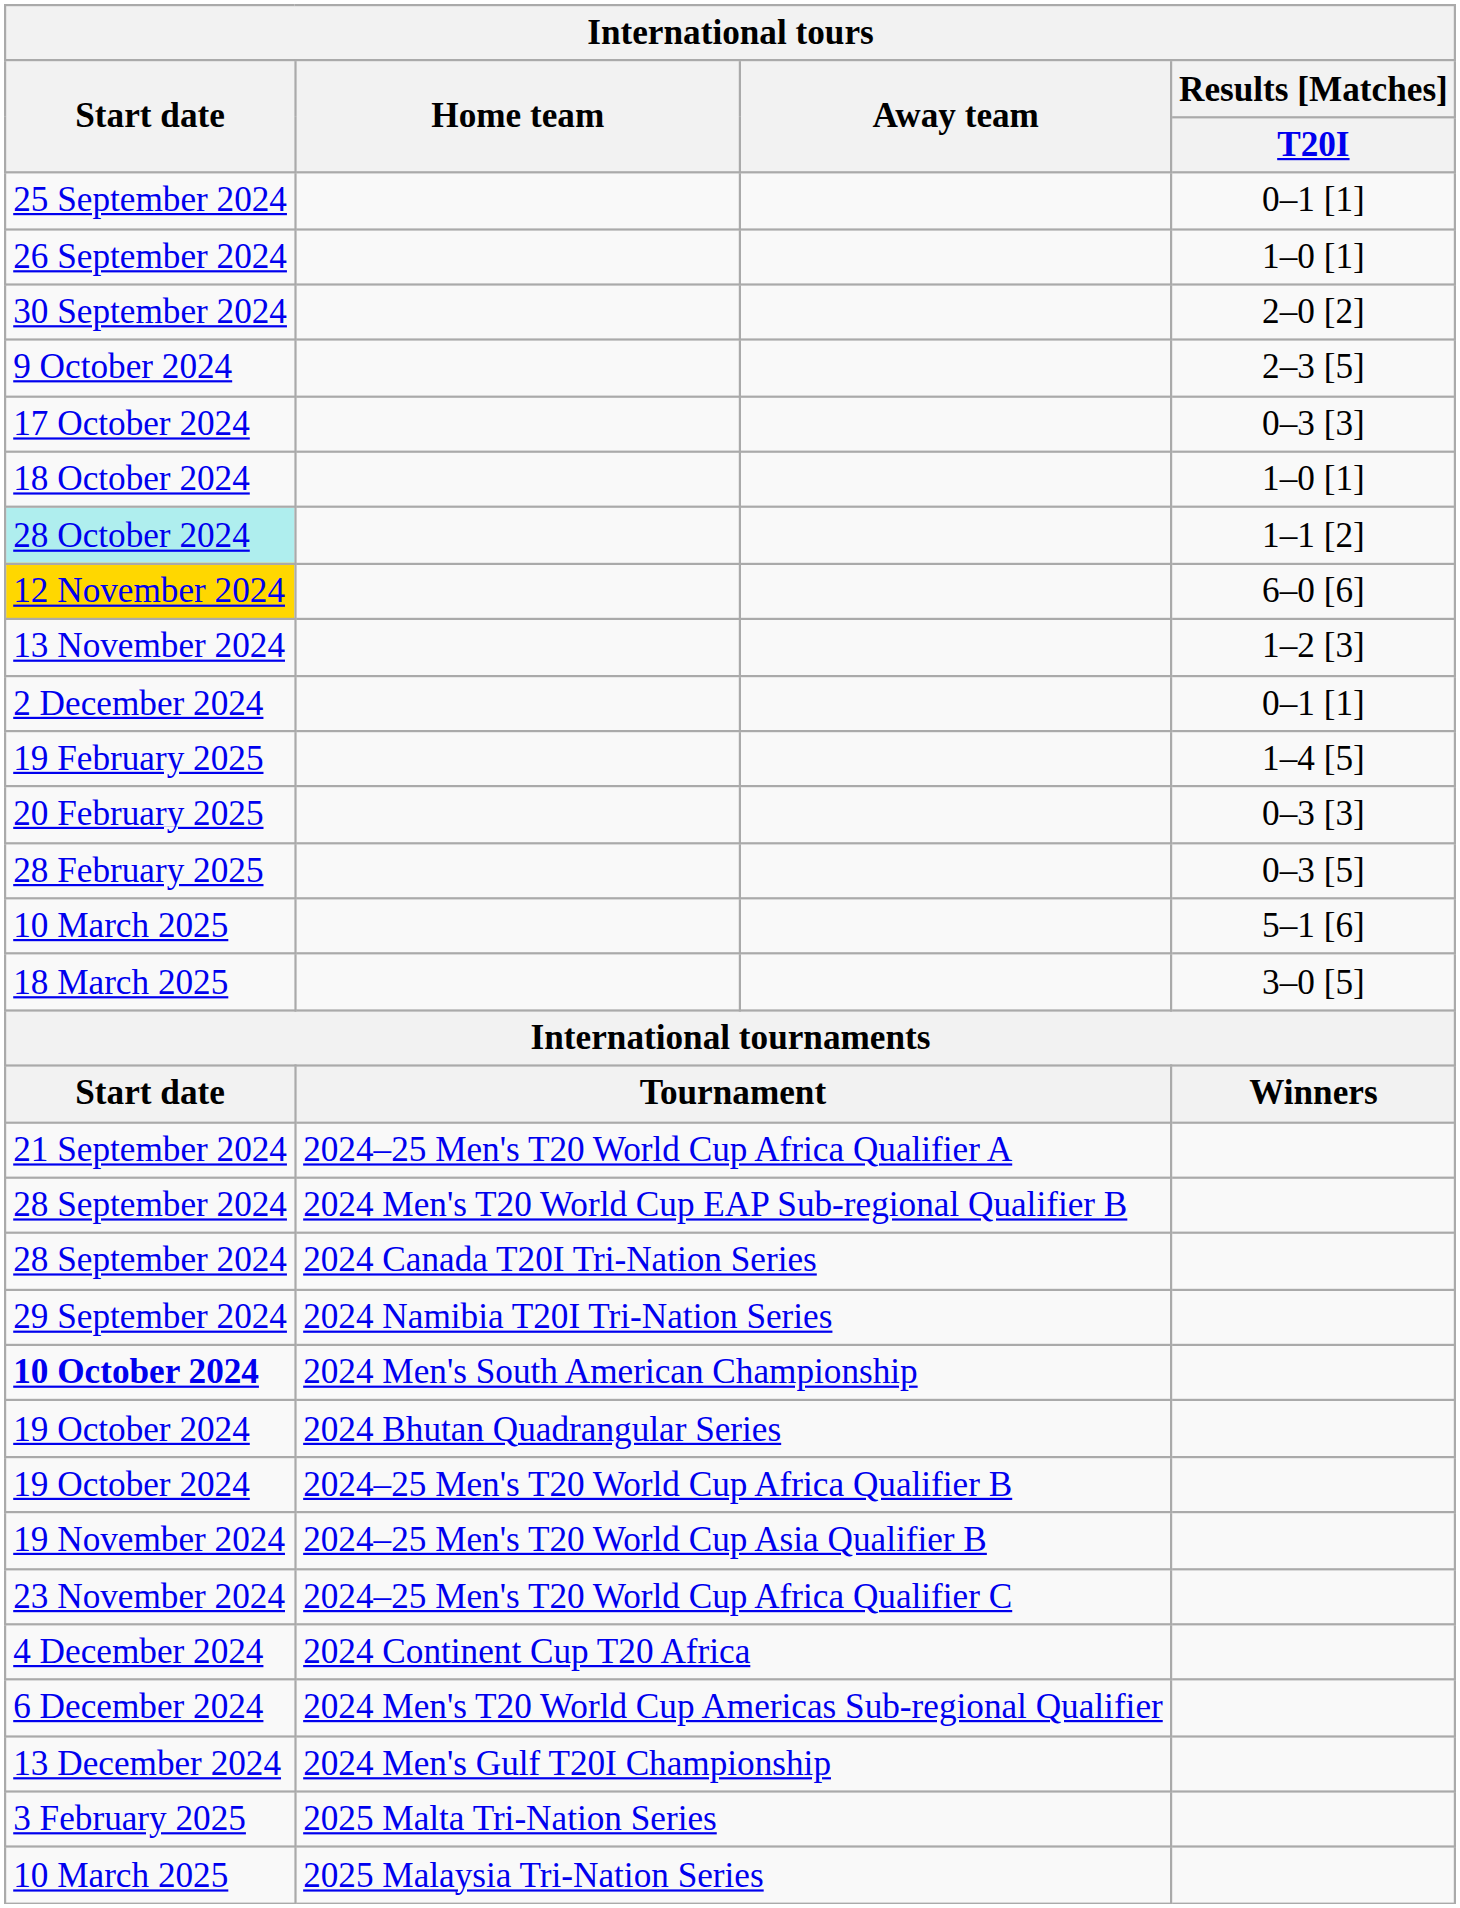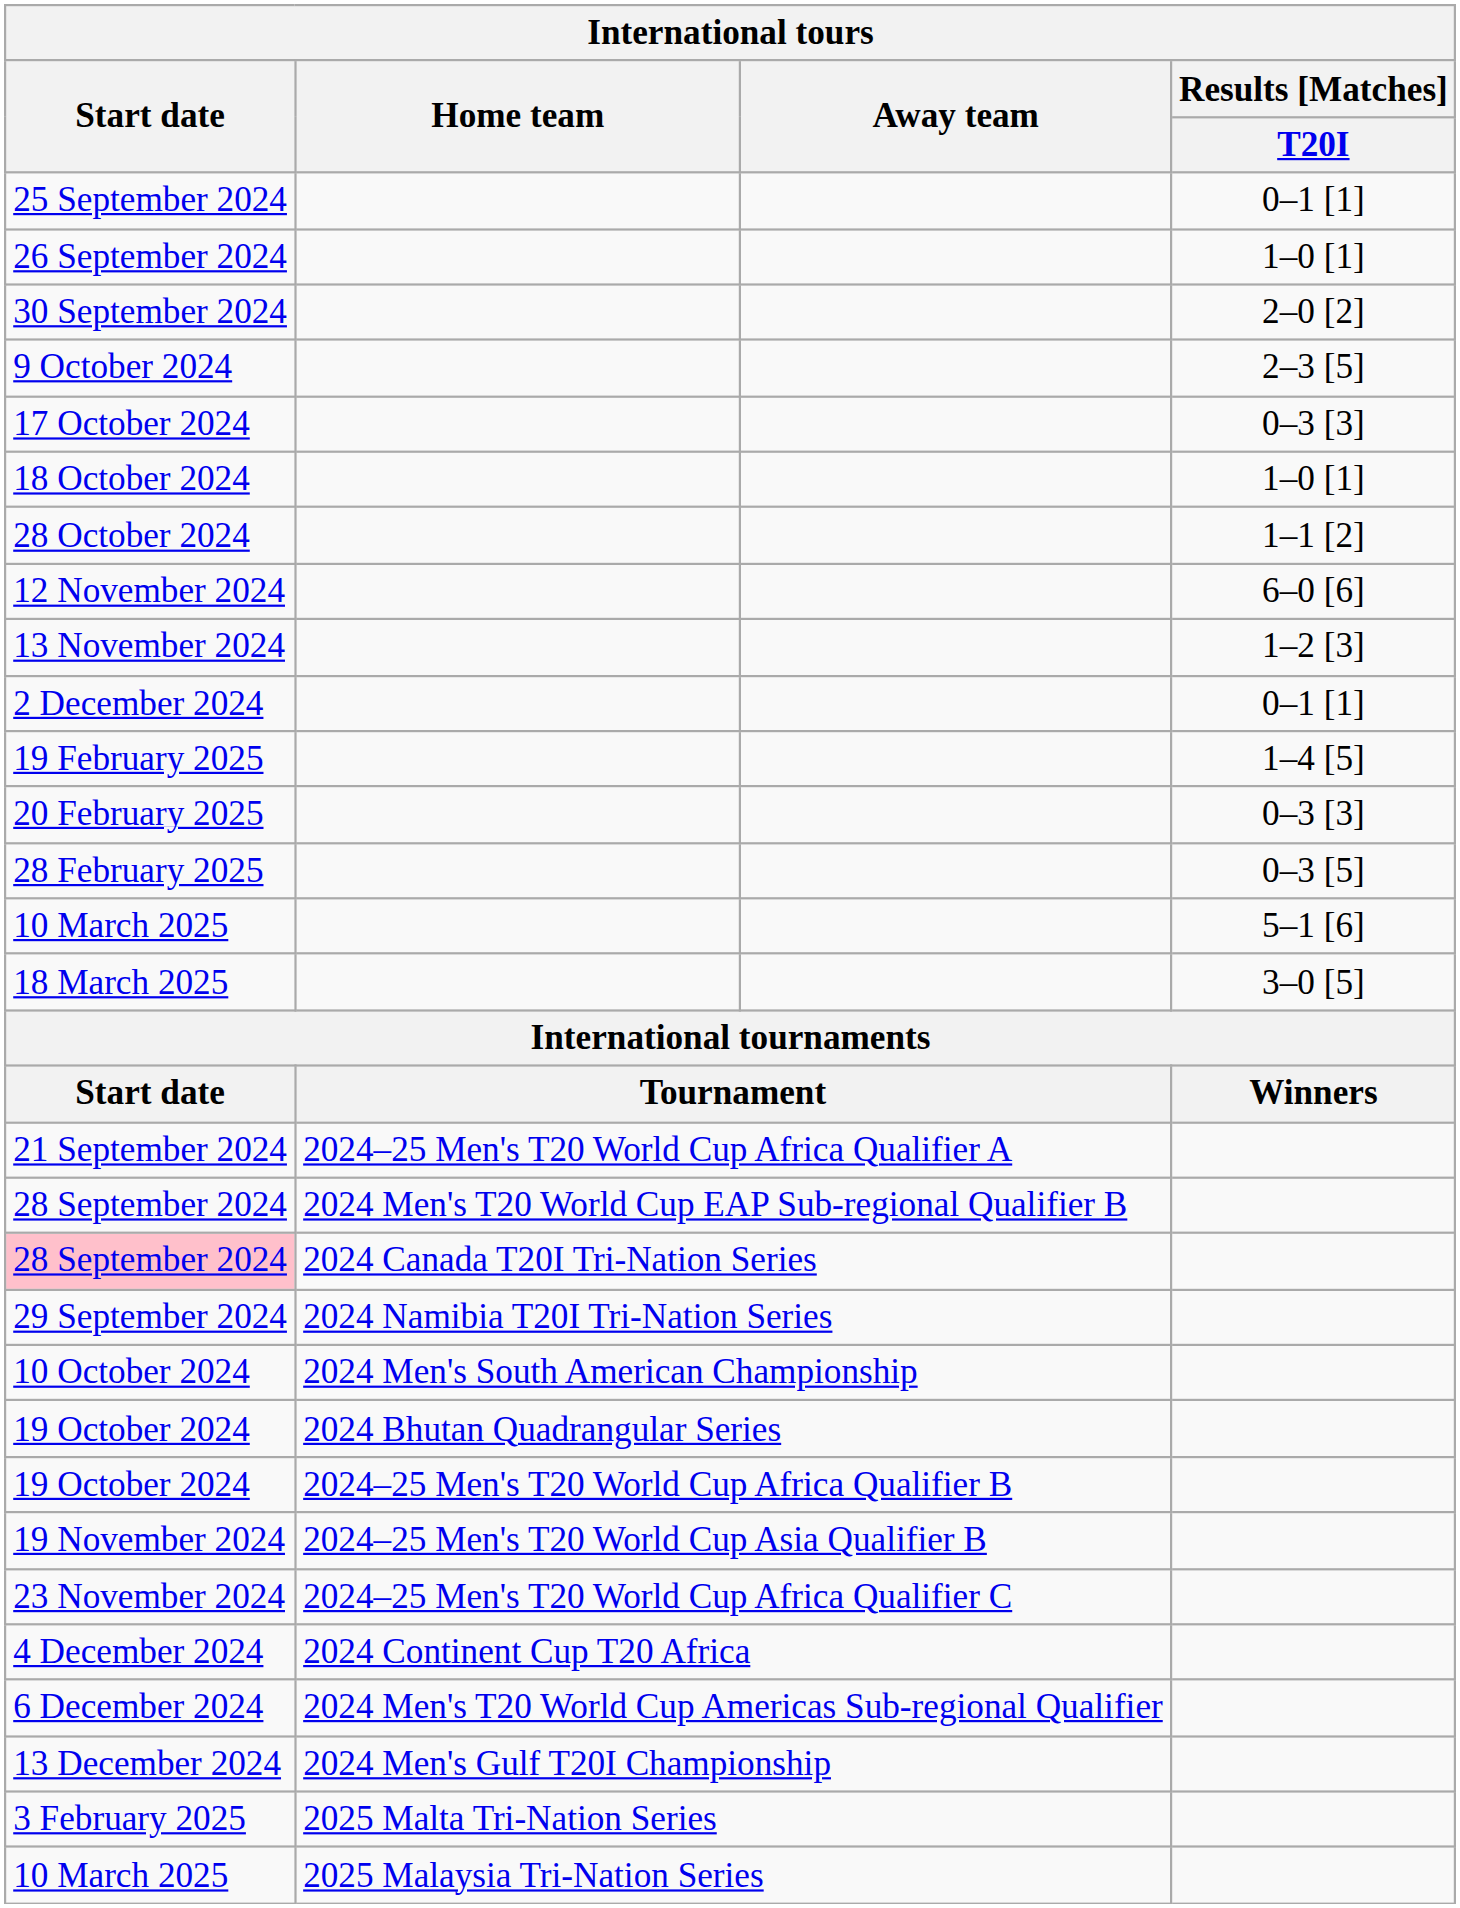28 October 2024 | International tours / Start date: paleturquoise background -> no background
12 November 2024 | International tours / Start date: gold background -> no background
28 September 2024 / 2024 Canada T20I Tri-Nation Series | International tours / Start date: no background -> pink background
10 October 2024 | International tours / Start date: bold -> normal
